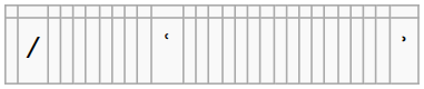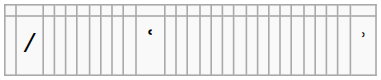row 2 | column 11: normal -> bold
row 2 | column 28: bold -> normal
